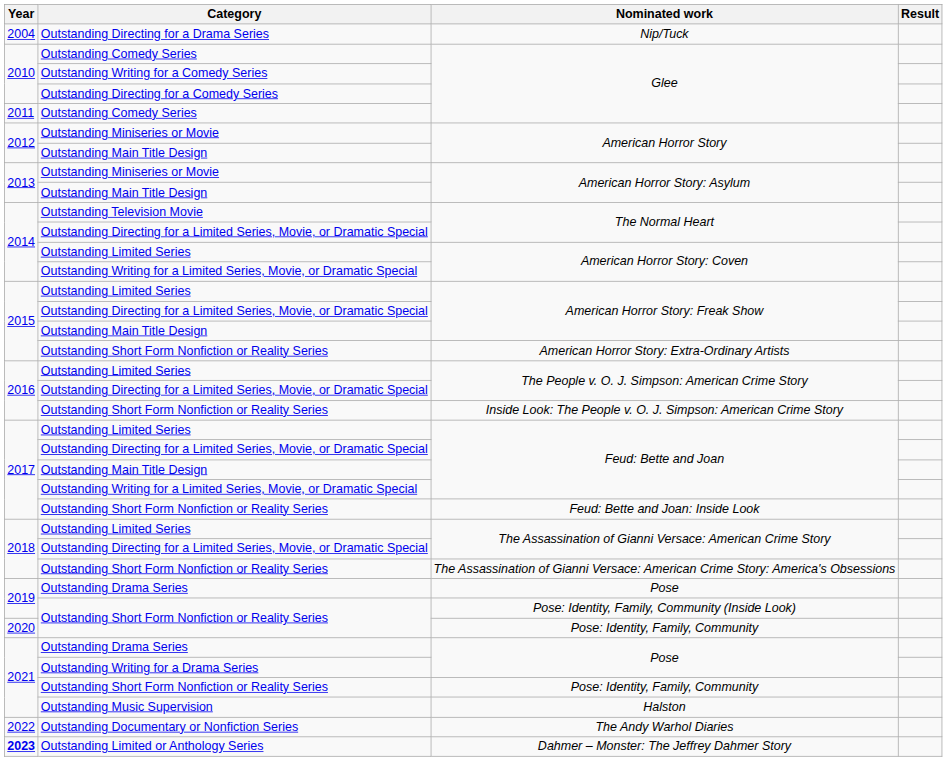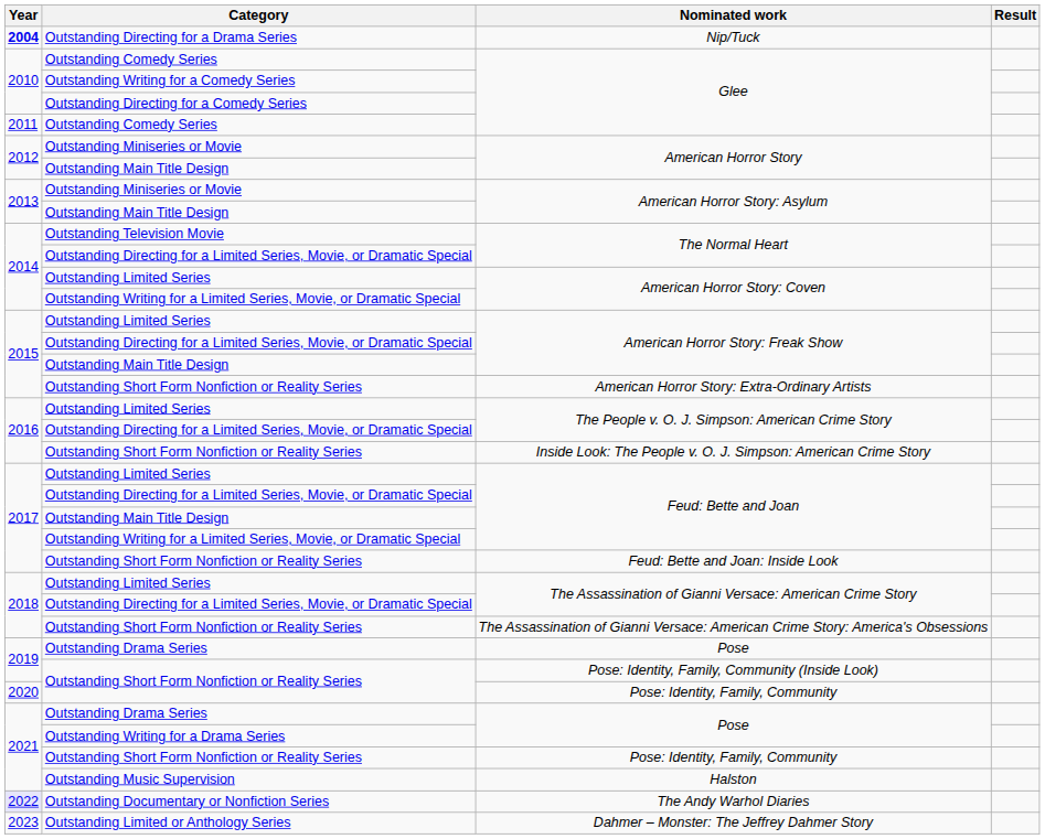Nip/Tuck | Year: normal -> bold
The Andy Warhol Diaries | Year: no background -> lavender background
Dahmer – Monster: The Jeffrey Dahmer Story | Year: bold -> normal
